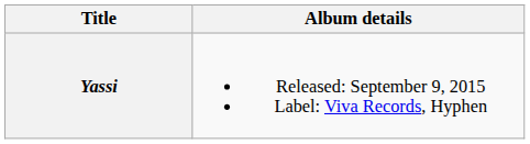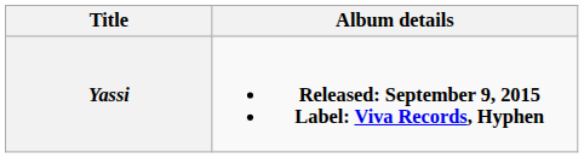Yassi | Album details: normal -> bold
